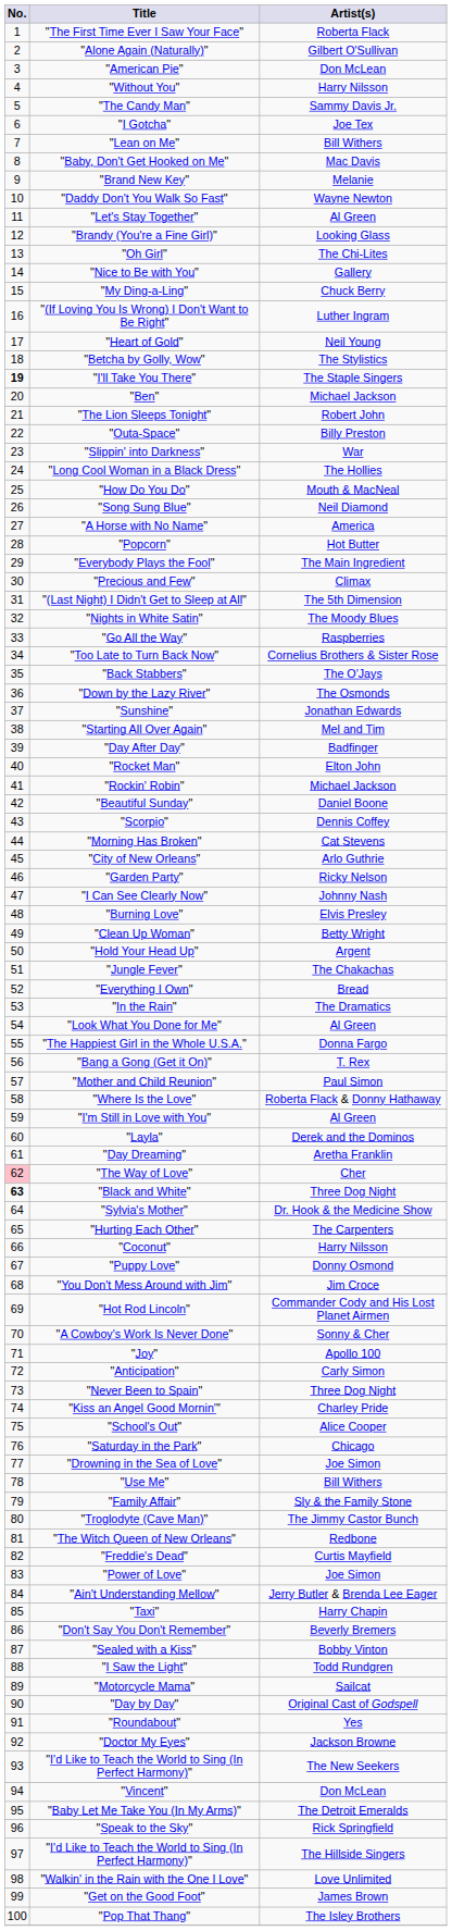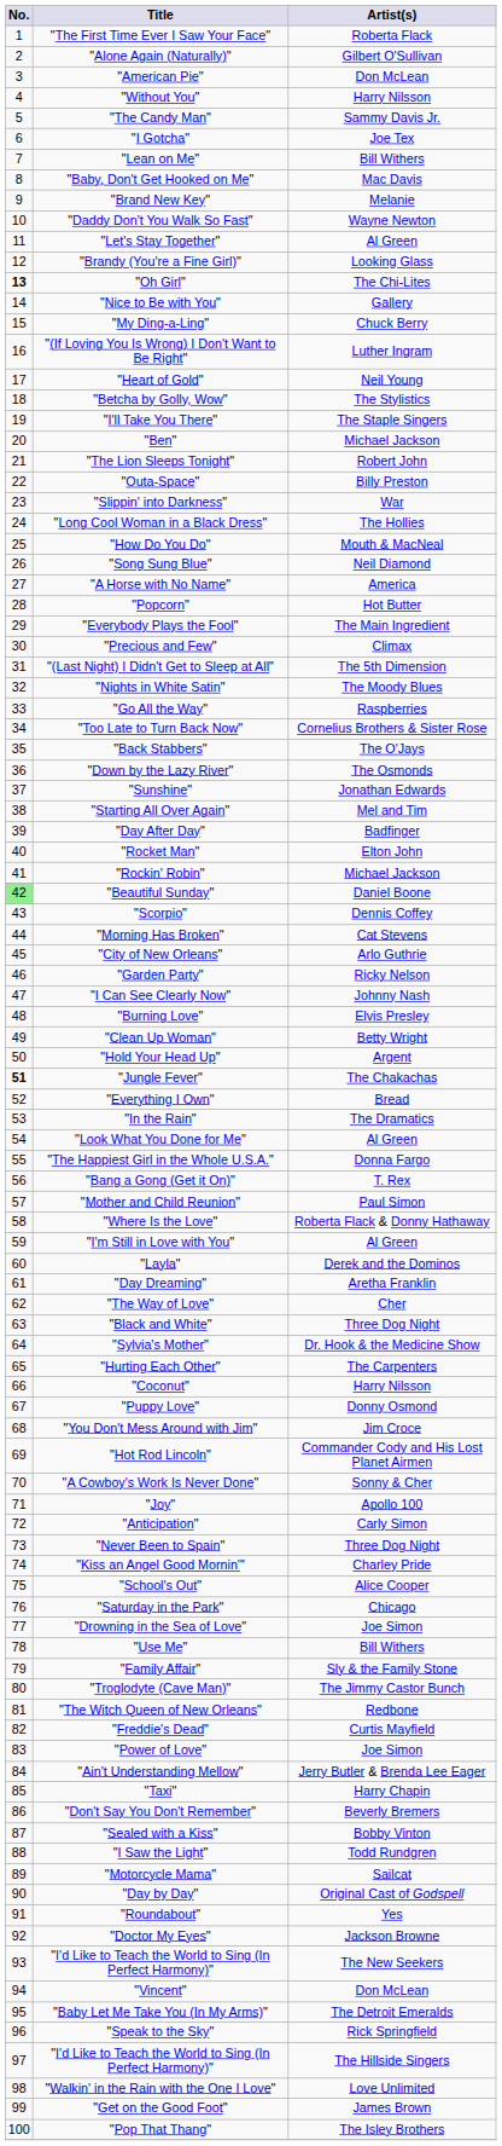"Oh Girl" | No.: normal -> bold
"I'll Take You There" | No.: bold -> normal
"Beautiful Sunday" | No.: no background -> lightgreen background
"Jungle Fever" | No.: normal -> bold
"The Way of Love" | No.: pink background -> no background
"Black and White" | No.: bold -> normal
